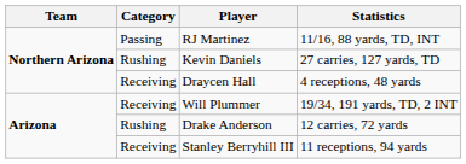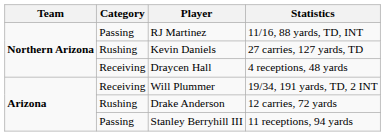Stanley Berryhill III | Category: Receiving -> Passing
